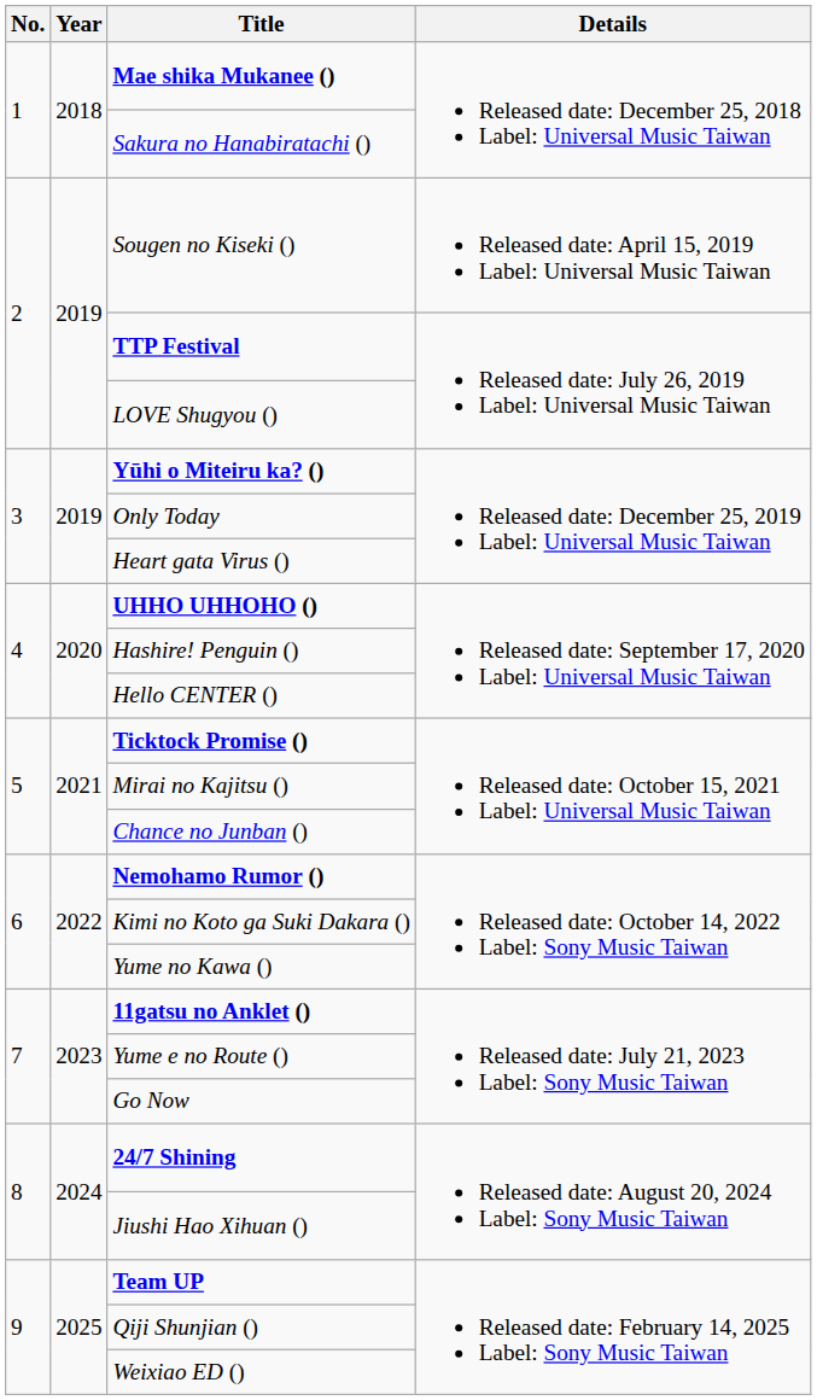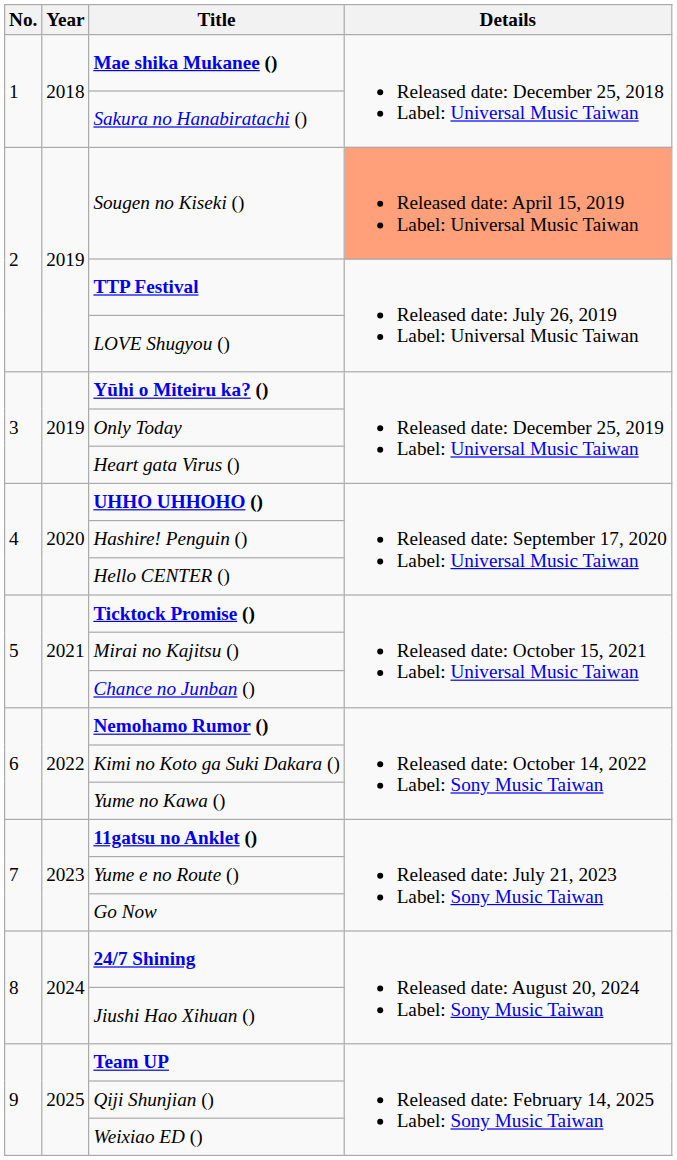Sougen no Kiseki () | Details: no background -> lightsalmon background
